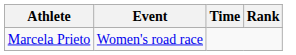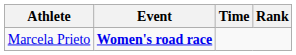Marcela Prieto | Event: normal -> bold
